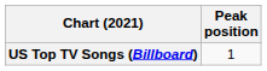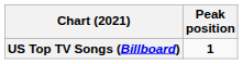US Top TV Songs (Billboard) | Peak position: normal -> bold
